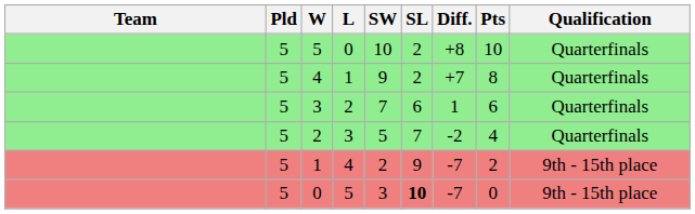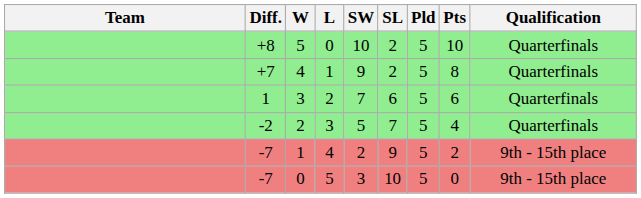columns swapped: Pld <-> Diff.
row 7 | SL: bold -> normal
